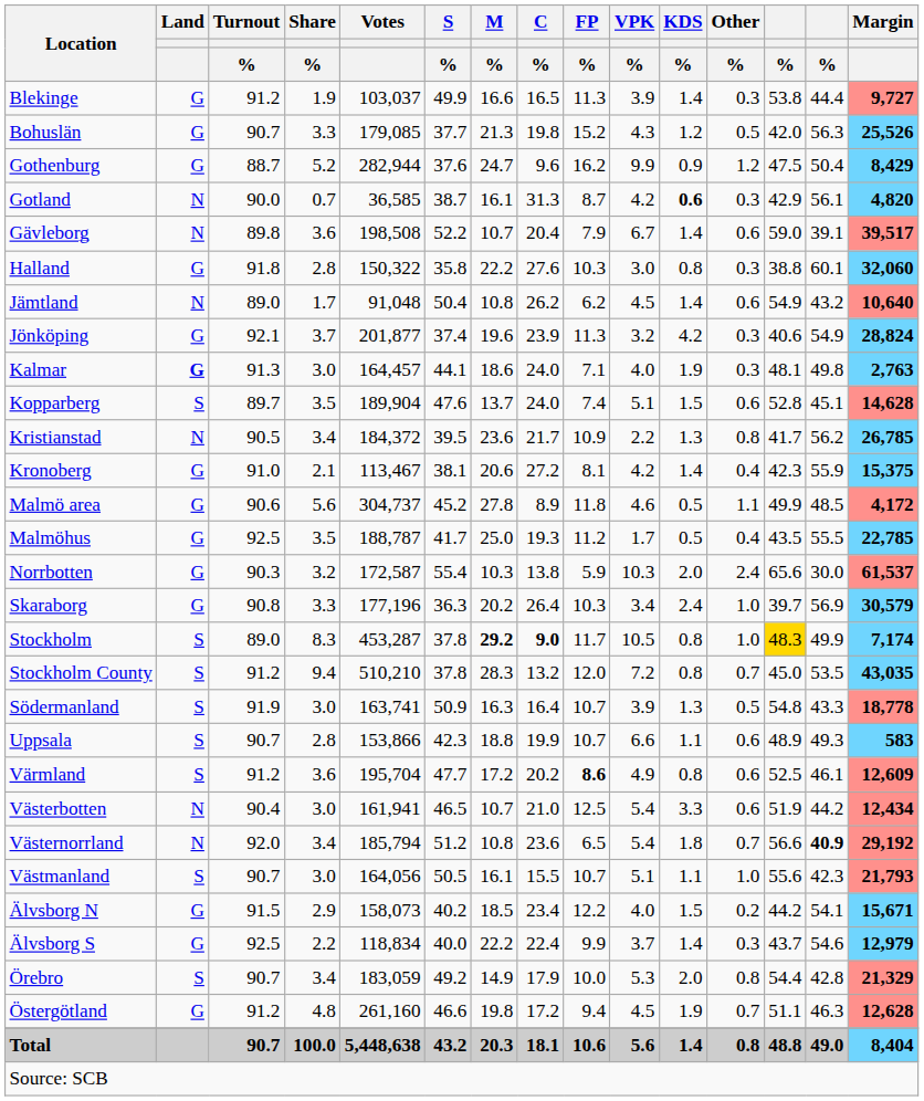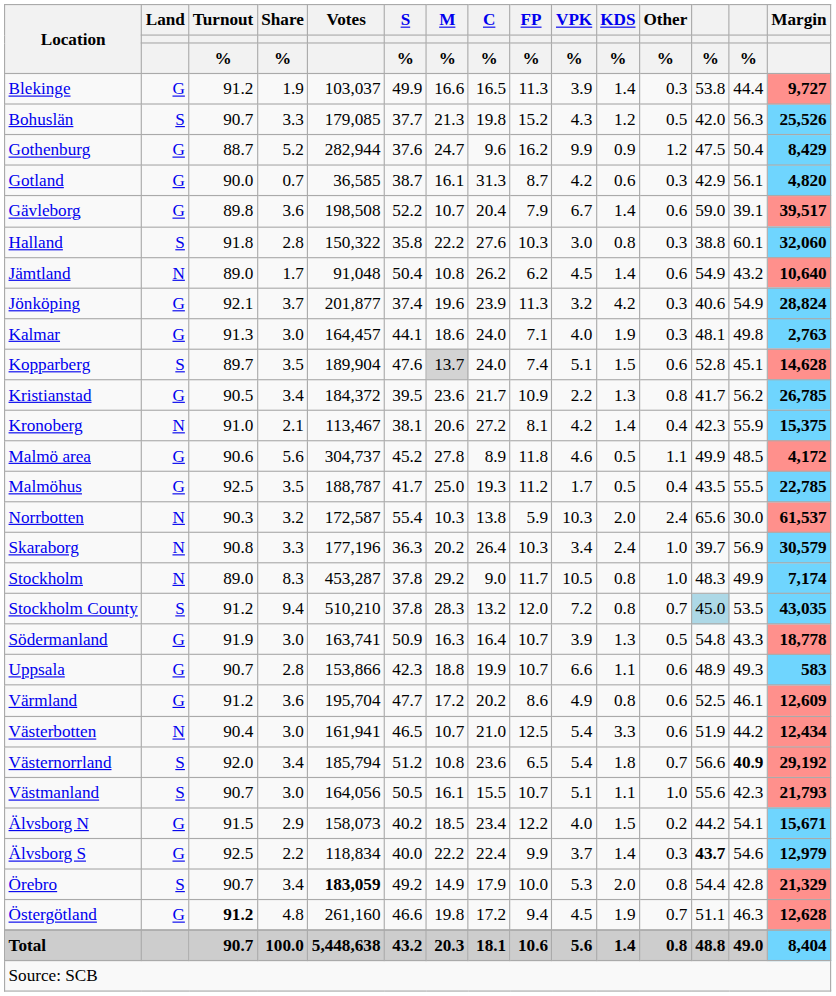Bohuslän | Land: G -> S
Gotland | Land: N -> G
Gotland | KDS / %: bold -> normal
Gävleborg | Land: N -> G
Halland | Land: G -> S
Kalmar | Land: bold -> normal
Kopparberg | M / %: no background -> lightgrey background
Kristianstad | Land: N -> G
Kronoberg | Land: G -> N
Norrbotten | Land: G -> N
Skaraborg | Land: G -> N
Stockholm | Land: S -> N
Stockholm | M / %: bold -> normal
Stockholm | C / %: bold -> normal
Stockholm | column 13: gold background -> no background
Stockholm County | column 13: no background -> lightblue background
Södermanland | Land: S -> G
Uppsala | Land: S -> G
Värmland | Land: S -> G
Värmland | FP / %: bold -> normal
Västernorrland | Land: N -> S
Älvsborg S | column 13: normal -> bold
Örebro | Votes: normal -> bold
Östergötland | Turnout / %: normal -> bold
